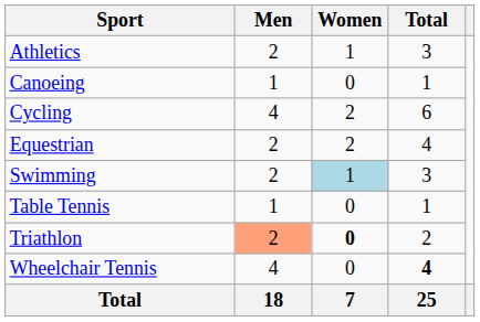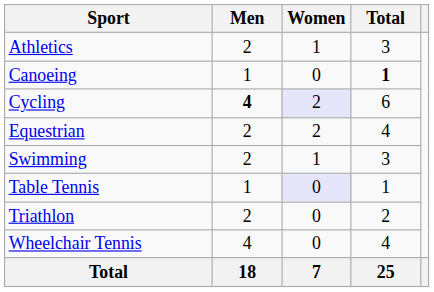Canoeing | Total: normal -> bold
Cycling | Men: normal -> bold
Cycling | Women: no background -> lavender background
Swimming | Women: lightblue background -> no background
Table Tennis | Women: no background -> lavender background
Triathlon | Men: lightsalmon background -> no background
Triathlon | Women: bold -> normal
Wheelchair Tennis | Total: bold -> normal
